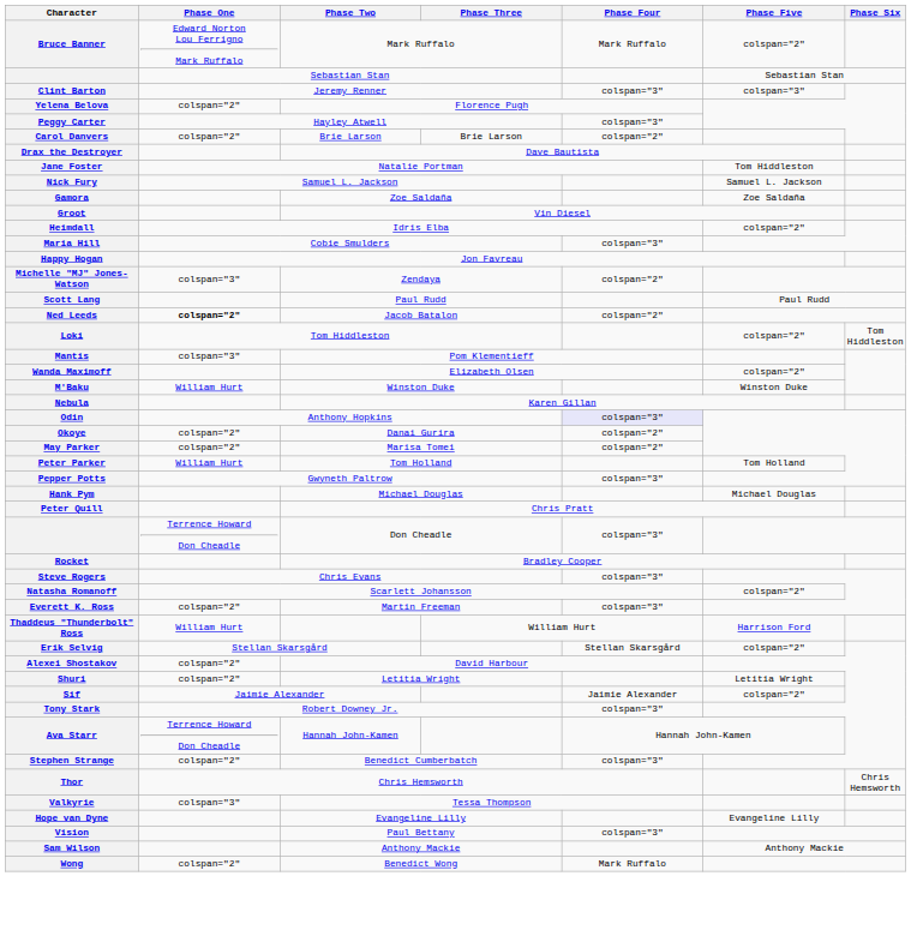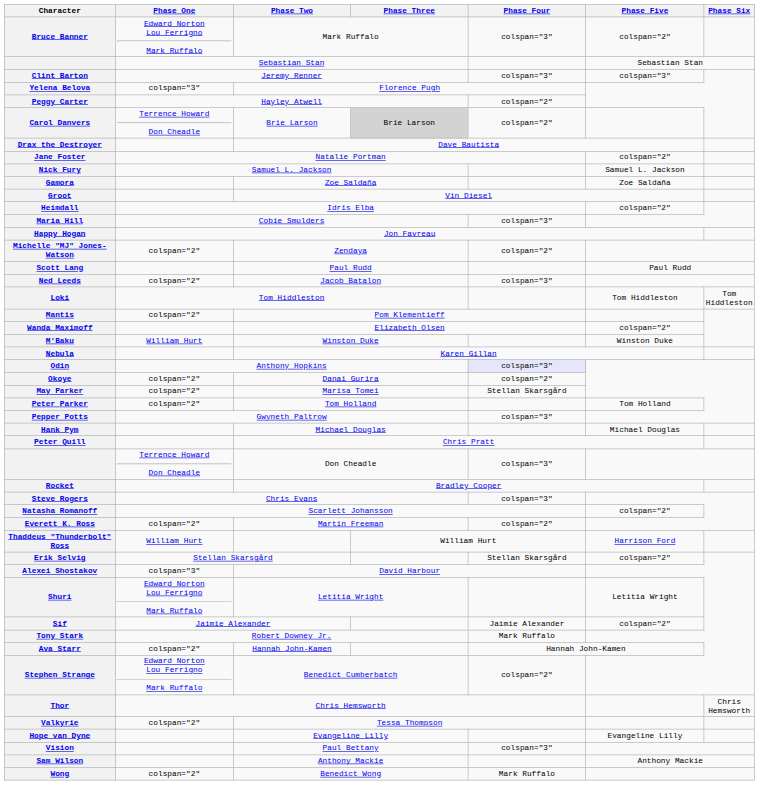Bruce Banner | Phase Four: Mark Ruffalo -> colspan="3"
Yelena Belova | Phase One: colspan="2" -> colspan="3"
Peggy Carter | Phase Four: colspan="3" -> colspan="2"
Carol Danvers | Phase One: colspan="2" -> Terrence Howard Don Cheadle
Carol Danvers | Phase Three: no background -> lightgrey background
Jane Foster | Phase Five: Tom Hiddleston -> colspan="2"
Michelle "MJ" Jones-Watson | Phase One: colspan="3" -> colspan="2"
Ned Leeds | Phase One: bold -> normal
Ned Leeds | Phase Four: colspan="2" -> colspan="3"
Loki | Phase Five: colspan="2" -> Tom Hiddleston
Mantis | Phase One: colspan="3" -> colspan="2"
May Parker | Phase Four: colspan="2" -> Stellan Skarsgård
Peter Parker | Phase One: William Hurt -> colspan="2"
Everett K. Ross | Phase Four: colspan="3" -> colspan="2"
Alexei Shostakov | Phase One: colspan="2" -> colspan="3"
Shuri | Phase One: colspan="2" -> Edward Norton Lou Ferrigno Mark Ruffalo
Tony Stark | Phase Four: colspan="3" -> Mark Ruffalo
Ava Starr | Phase One: Terrence Howard Don Cheadle -> colspan="2"
Stephen Strange | Phase One: colspan="2" -> Edward Norton Lou Ferrigno Mark Ruffalo
Stephen Strange | Phase Four: colspan="3" -> colspan="2"
Valkyrie | Phase One: colspan="3" -> colspan="2"
